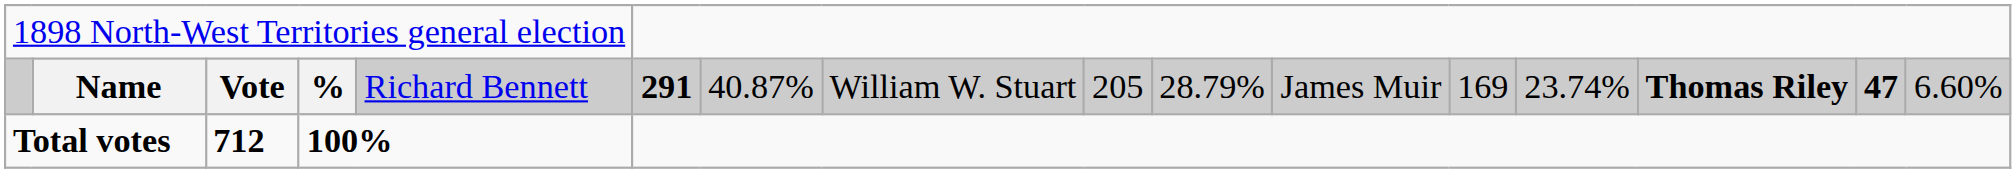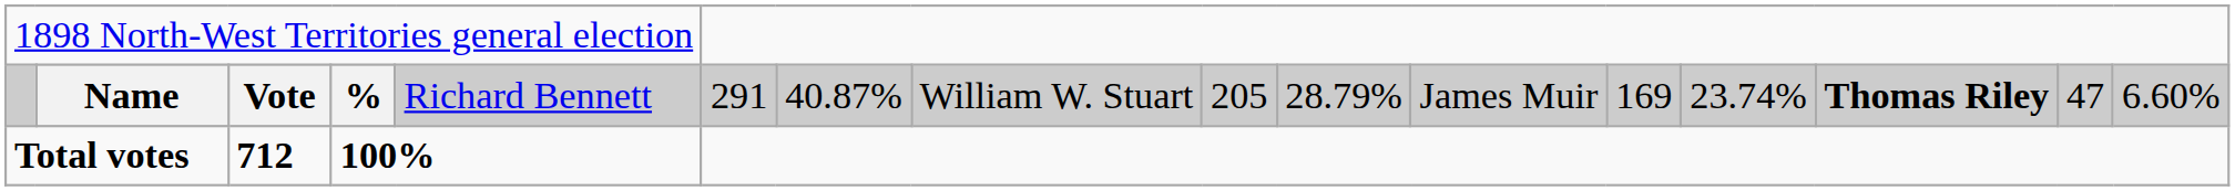row 2 | column 6: bold -> normal
row 2 | column 15: bold -> normal
